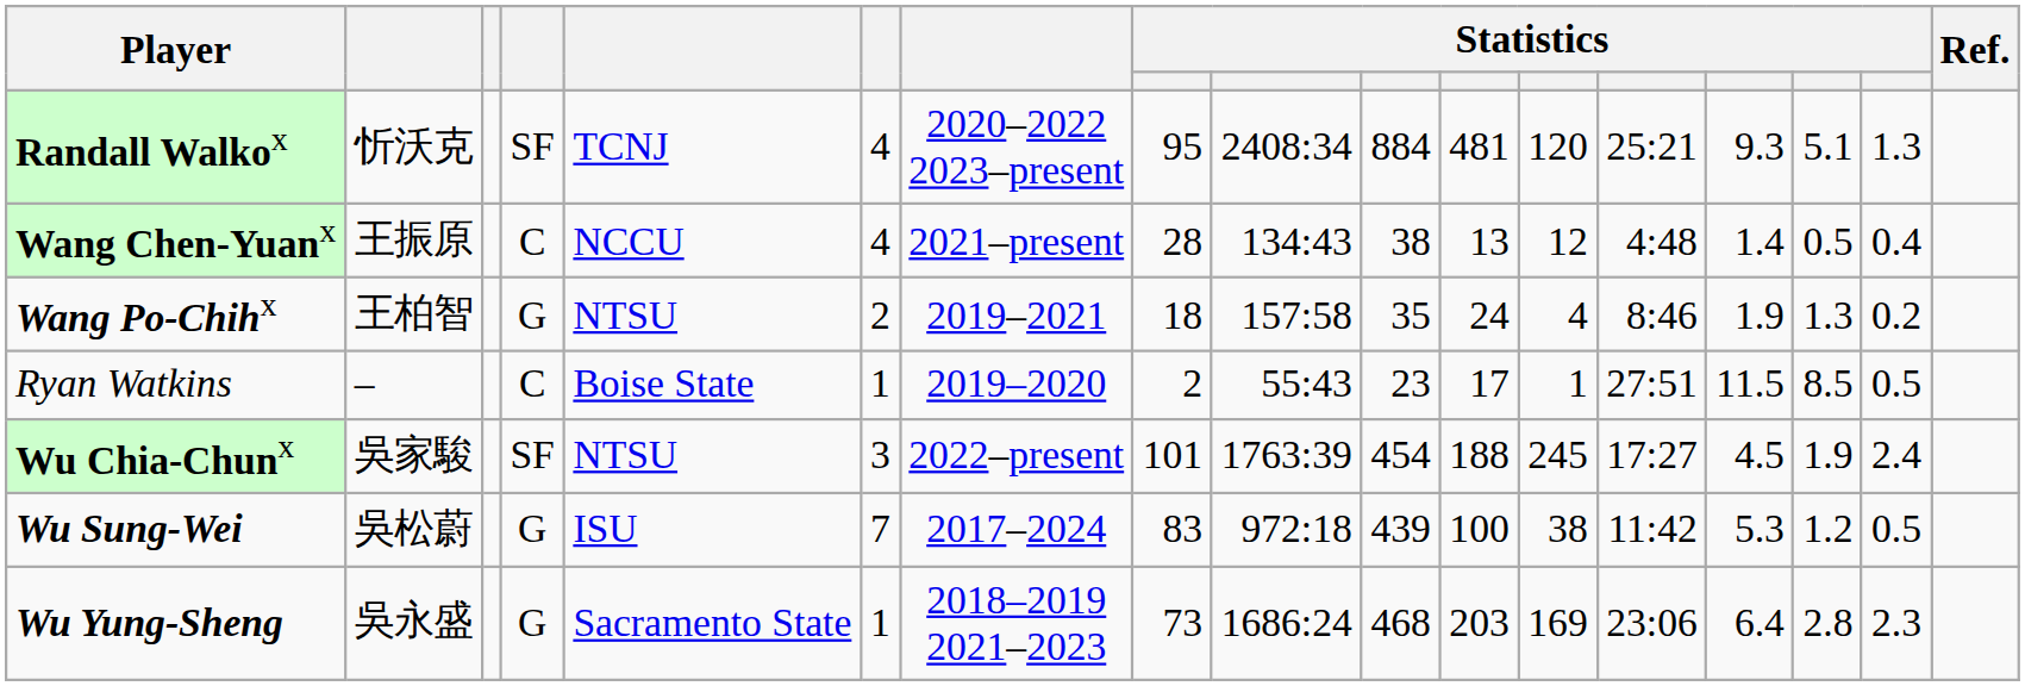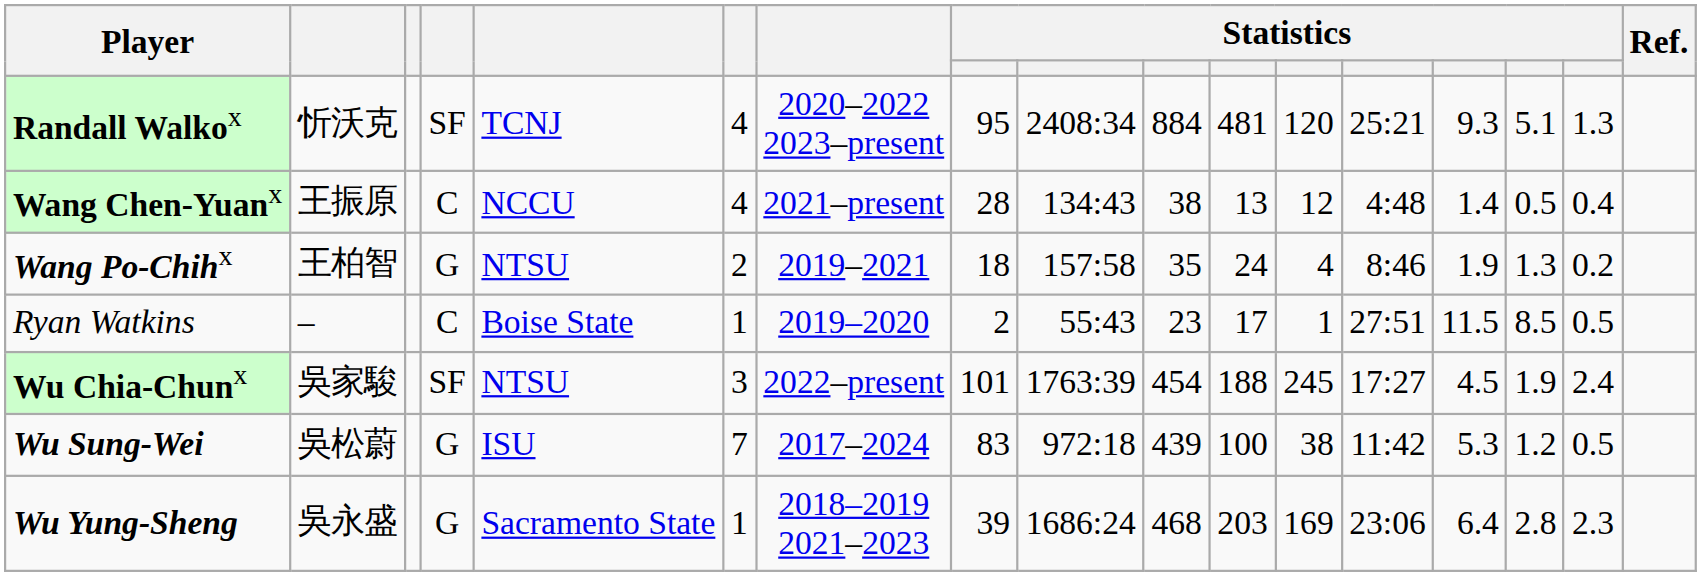Wu Yung-Sheng | column 8: 73 -> 39
